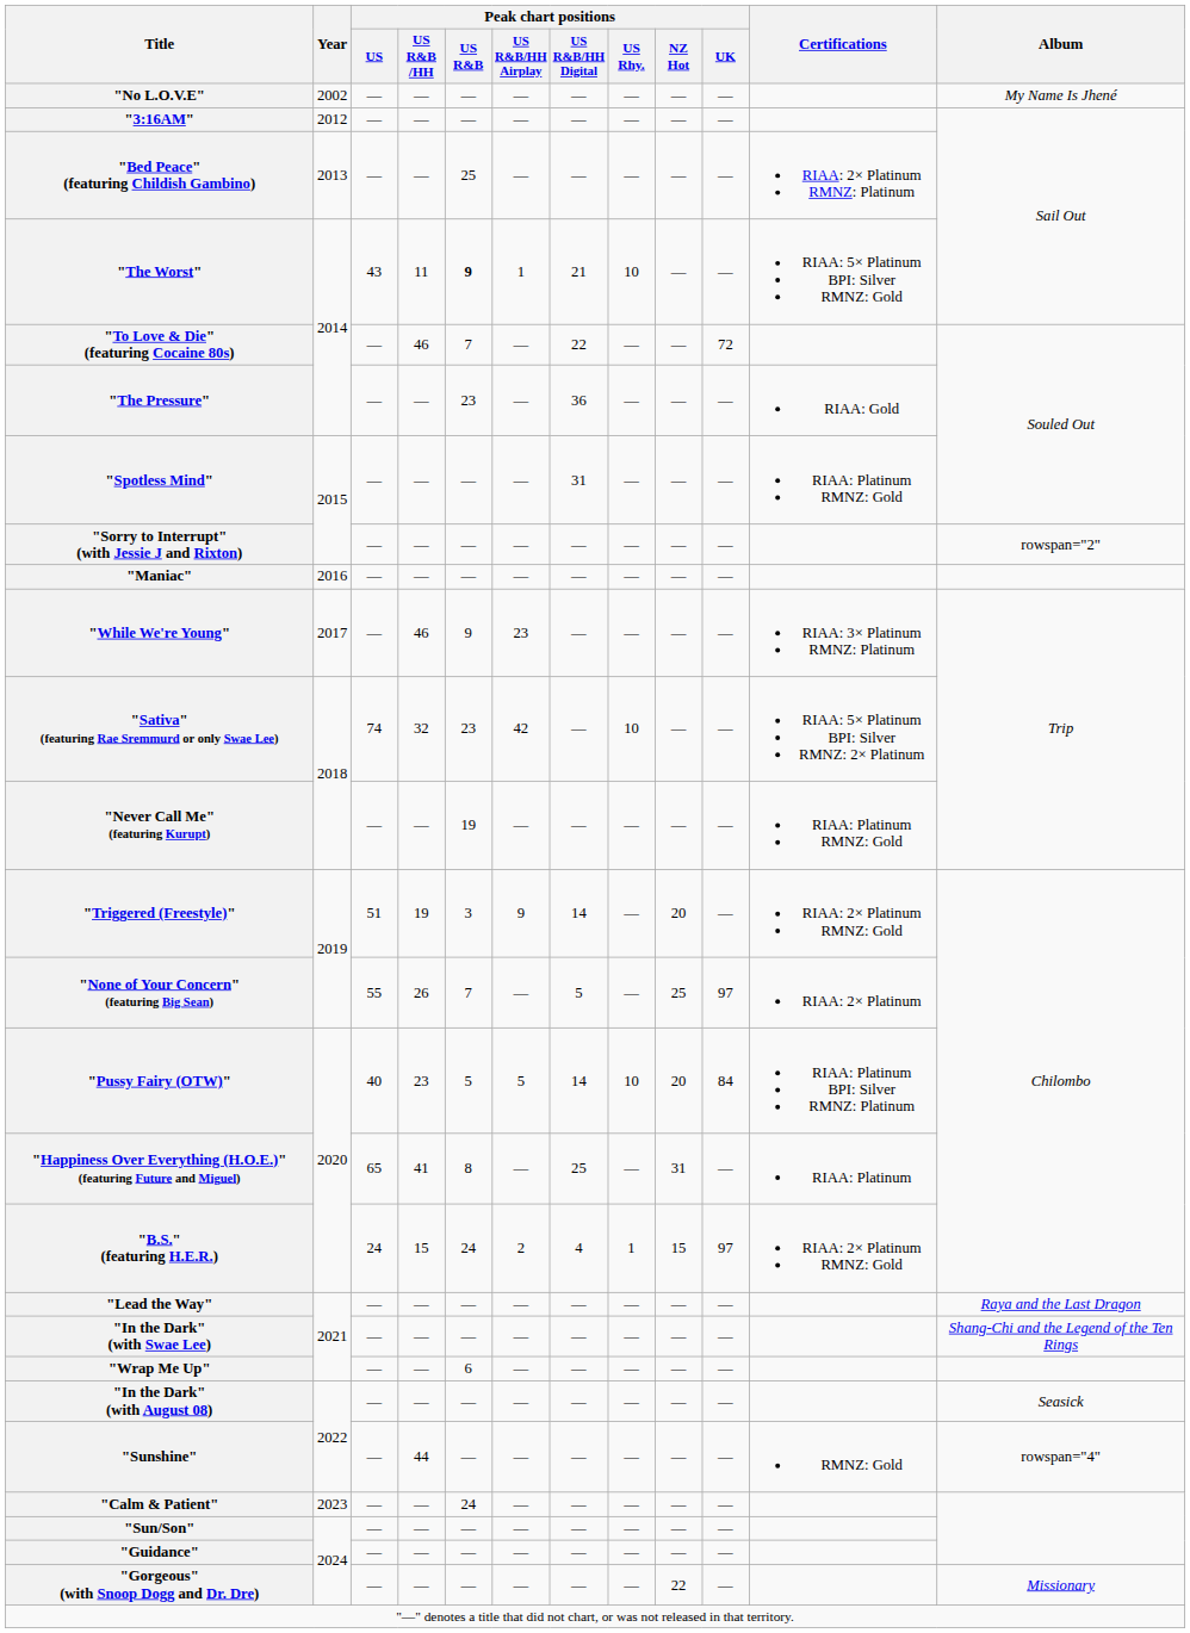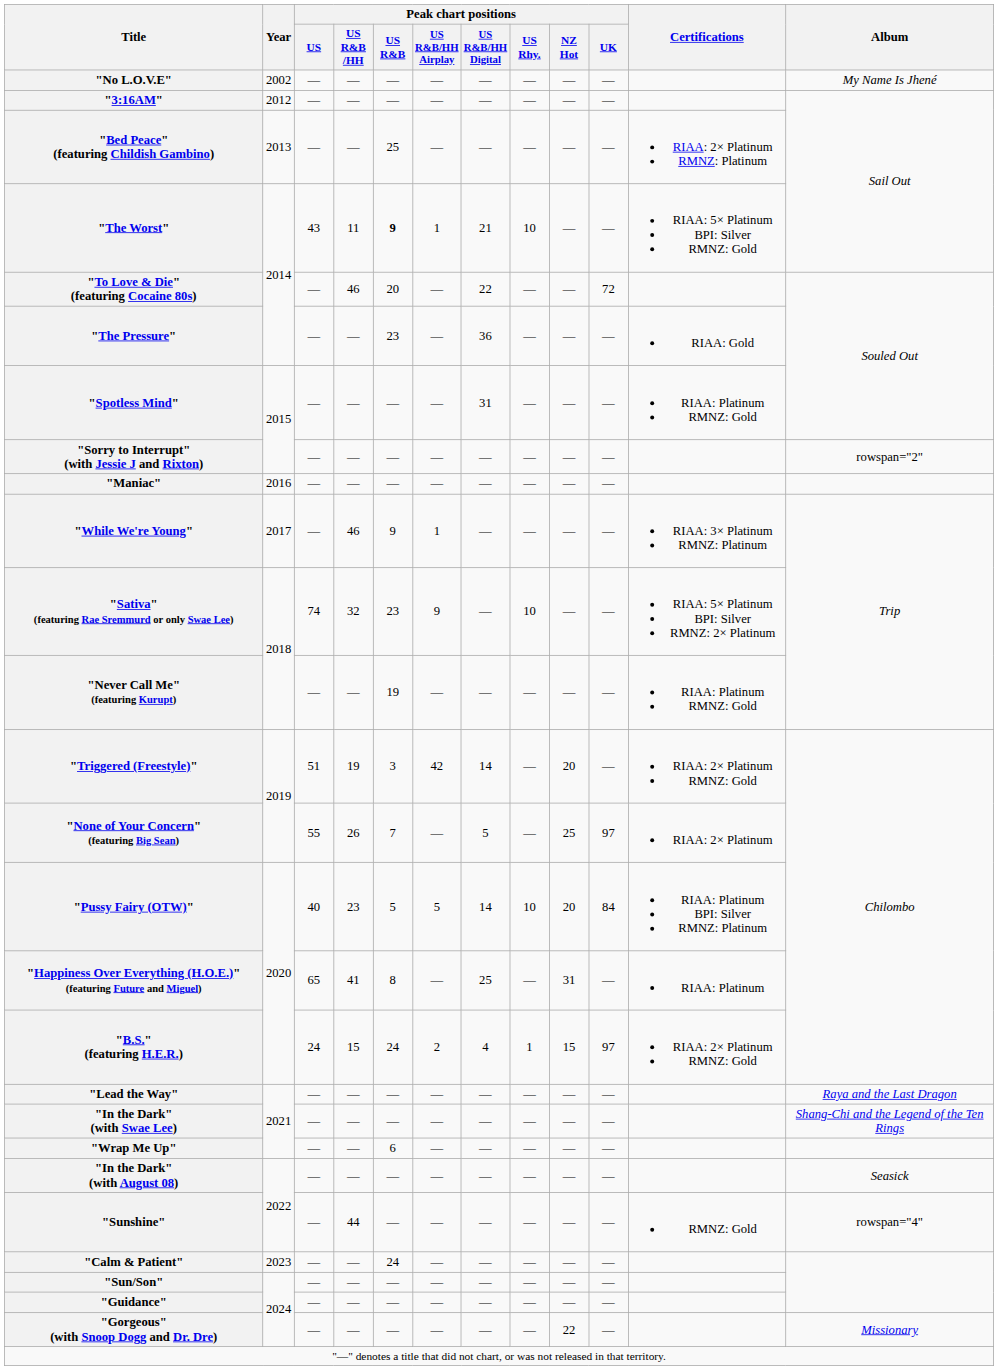"To Love & Die" (featuring Cocaine 80s) | Peak chart positions / US R&B: 7 -> 20
"While We're Young" | Peak chart positions / US R&B/HH Airplay: 23 -> 1
"Sativa" (featuring Rae Sremmurd or only Swae Lee) | Peak chart positions / US R&B/HH Airplay: 42 -> 9
"Triggered (Freestyle)" | Peak chart positions / US R&B/HH Airplay: 9 -> 42
